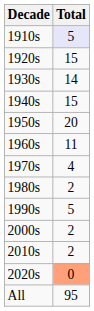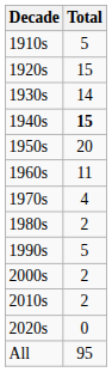1910s | Total: lavender background -> no background
1940s | Total: normal -> bold
2020s | Total: lightsalmon background -> no background
